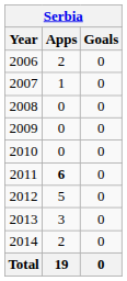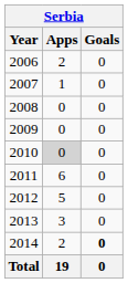2010 | Apps: no background -> lightgrey background
2011 | Apps: bold -> normal
2014 | Goals: normal -> bold
